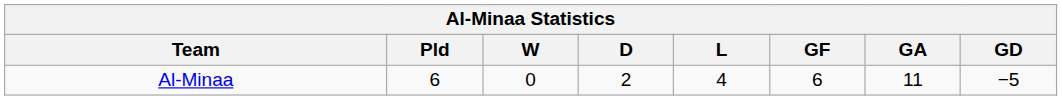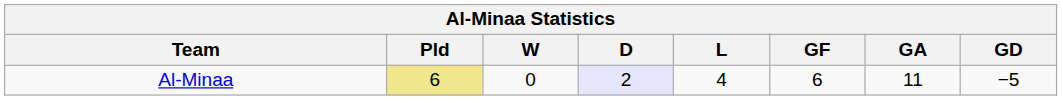Al-Minaa | Pld: no background -> khaki background
Al-Minaa | D: no background -> lavender background
